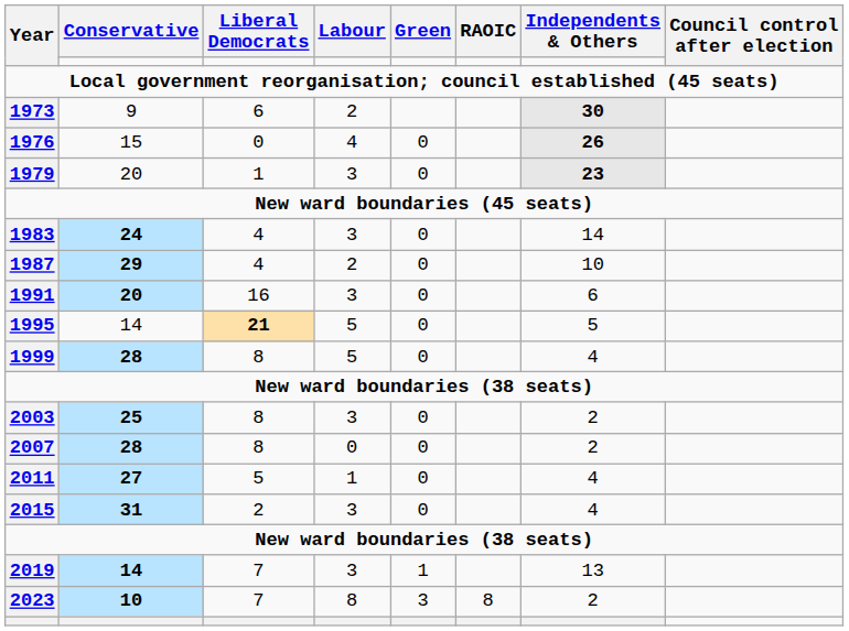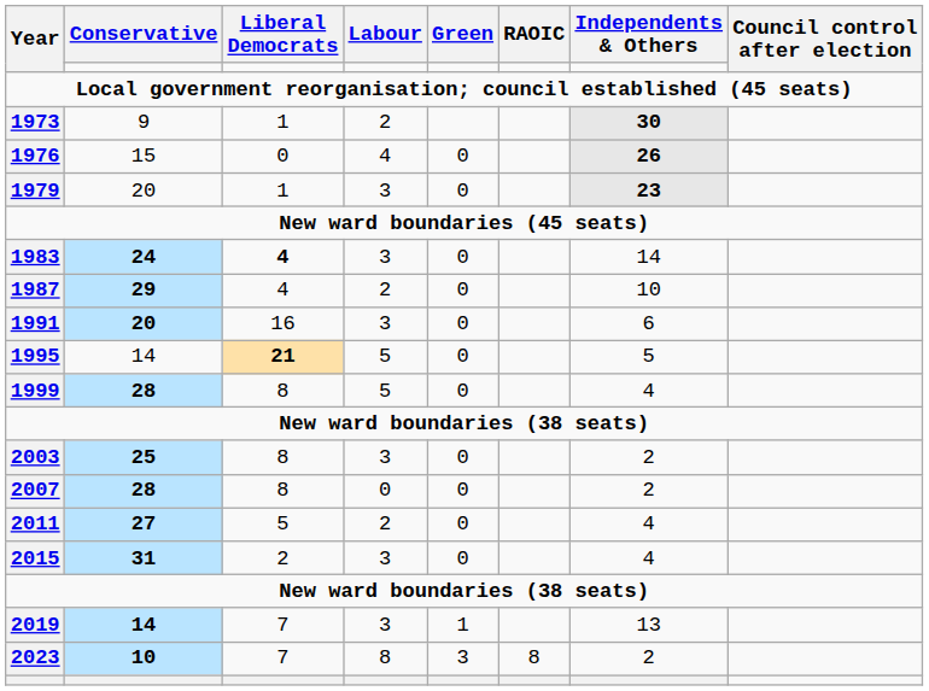1973 | Liberal Democrats: 6 -> 1
1983 | Liberal Democrats: normal -> bold
2011 | Labour: 1 -> 2
